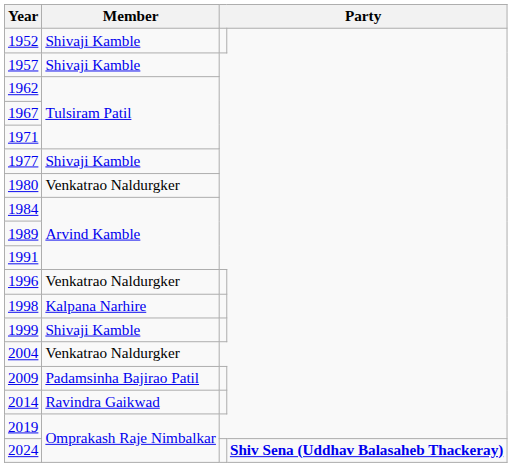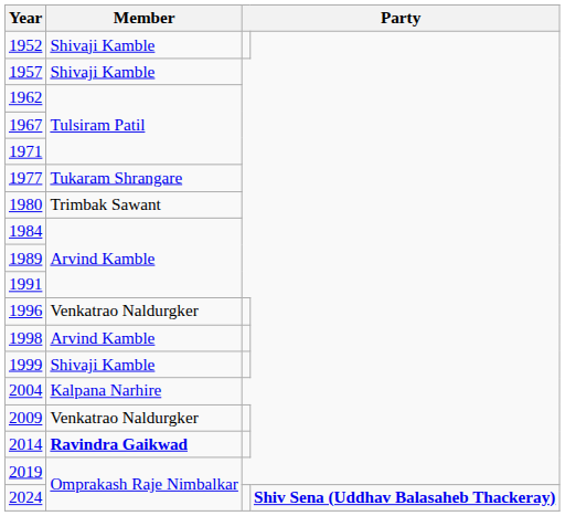1977 | Member: Shivaji Kamble -> Tukaram Shrangare
1980 | Member: Venkatrao Naldurgker -> Trimbak Sawant
1998 | Member: Kalpana Narhire -> Arvind Kamble
2004 | Member: Venkatrao Naldurgker -> Kalpana Narhire
2009 | Member: Padamsinha Bajirao Patil -> Venkatrao Naldurgker
2014 | Member: normal -> bold
